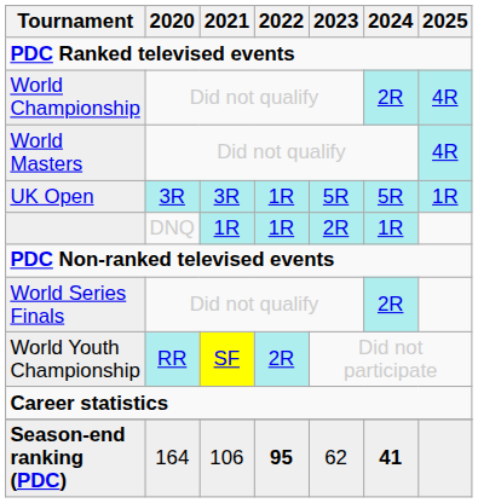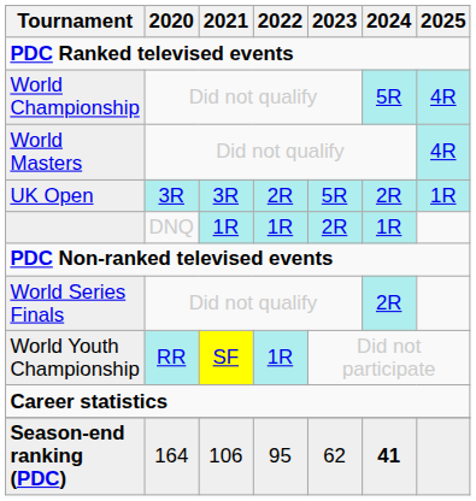World Championship | 2024: 2R -> 5R
UK Open | 2022: 1R -> 2R
UK Open | 2024: 5R -> 2R
World Youth Championship | 2022: 2R -> 1R
Season-end ranking (PDC) | 2022: bold -> normal
